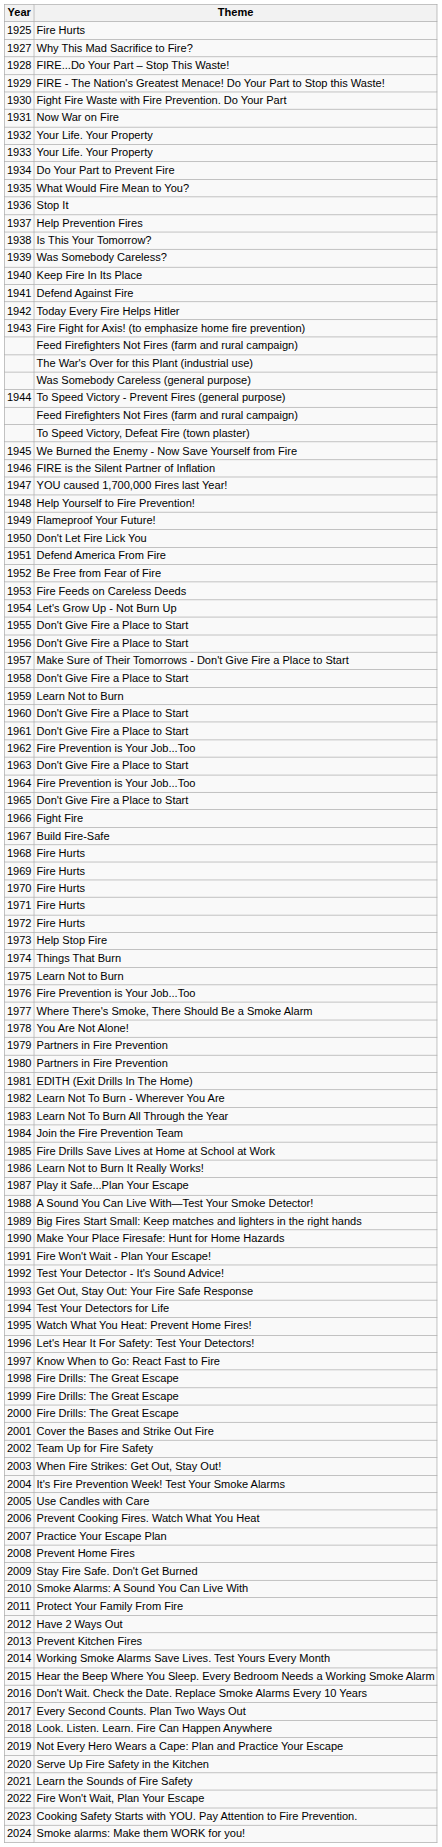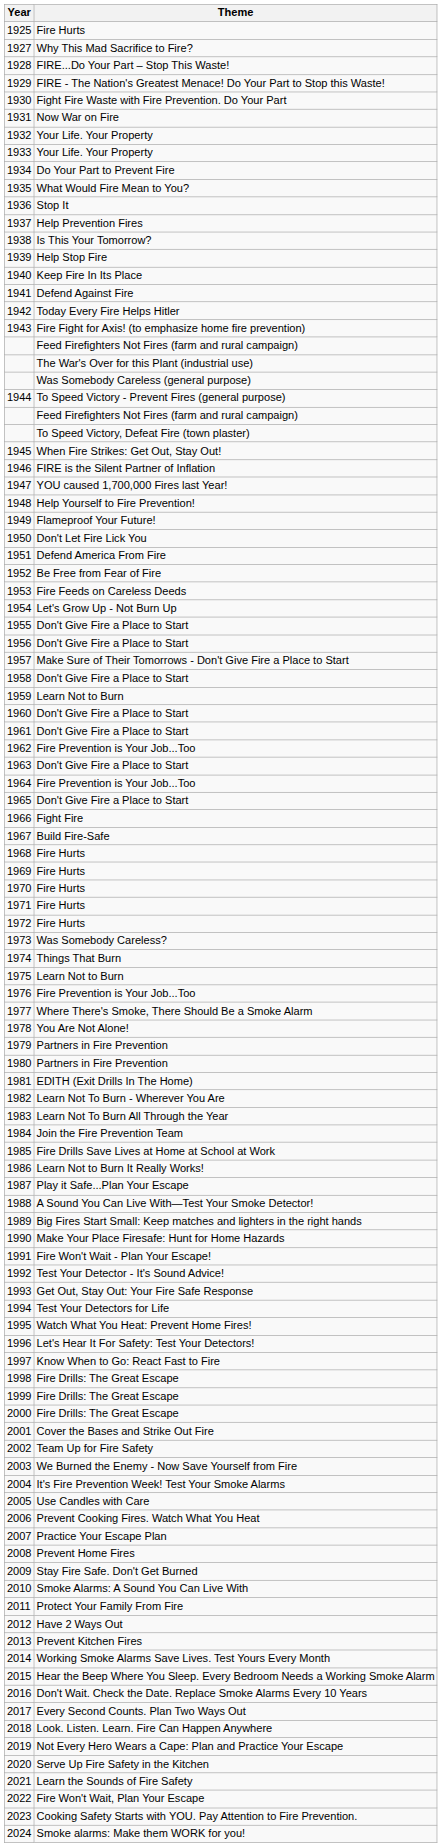row 15 | Theme: Was Somebody Careless? -> Help Stop Fire
row 26 | Theme: We Burned the Enemy - Now Save Yourself from Fire -> When Fire Strikes: Get Out, Stay Out!
row 54 | Theme: Help Stop Fire -> Was Somebody Careless?
row 84 | Theme: When Fire Strikes: Get Out, Stay Out! -> We Burned the Enemy - Now Save Yourself from Fire
